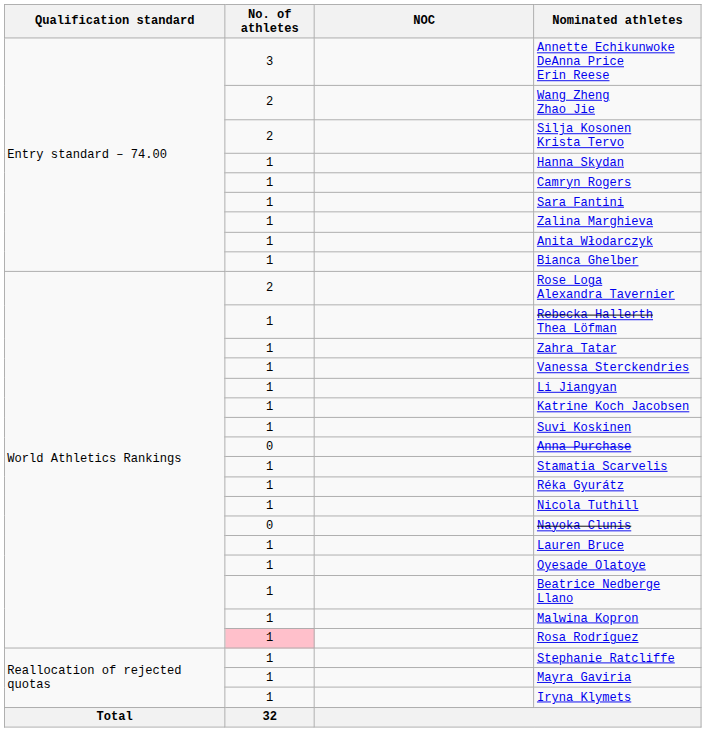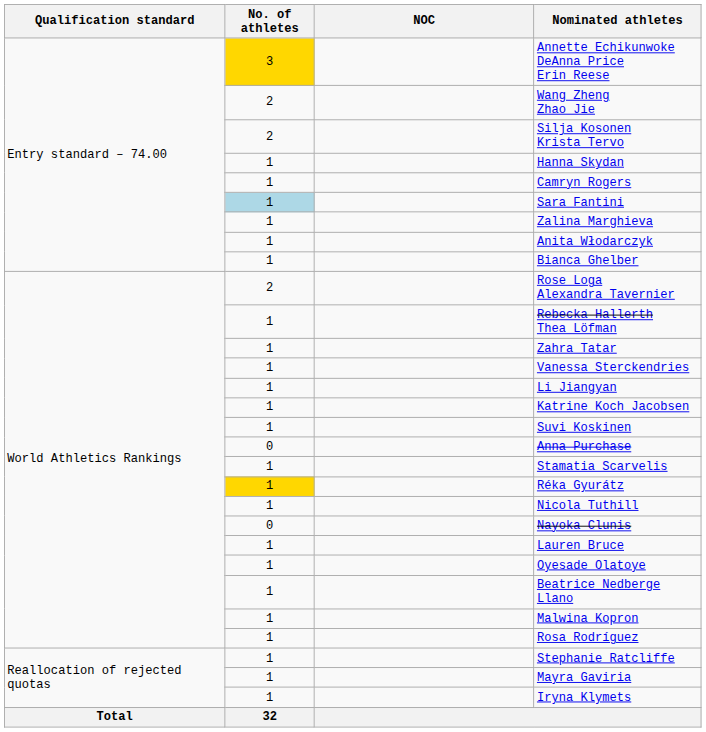Annette Echikunwoke DeAnna Price Erin Reese | No. of athletes: no background -> gold background
Sara Fantini | No. of athletes: no background -> lightblue background
Réka Gyurátz | No. of athletes: no background -> gold background
Rosa Rodríguez | No. of athletes: pink background -> no background
